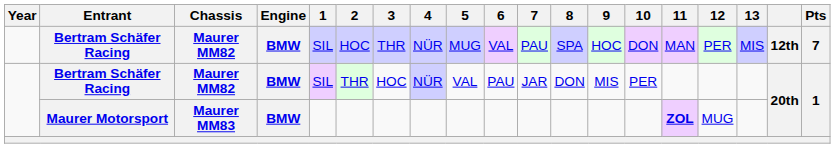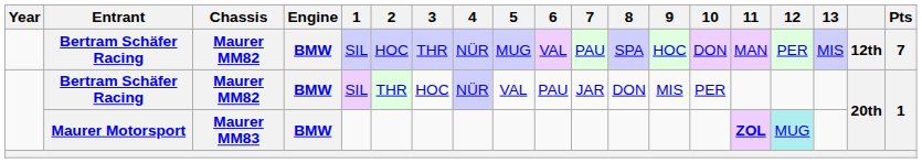Maurer Motorsport | 12: no background -> paleturquoise background
